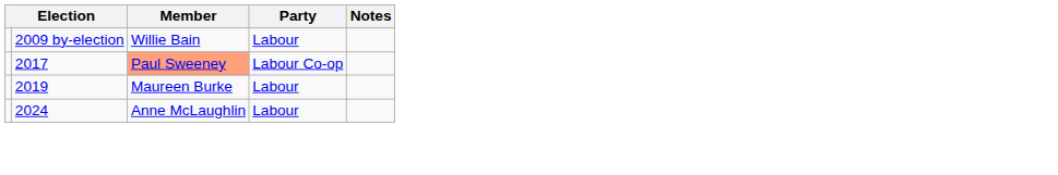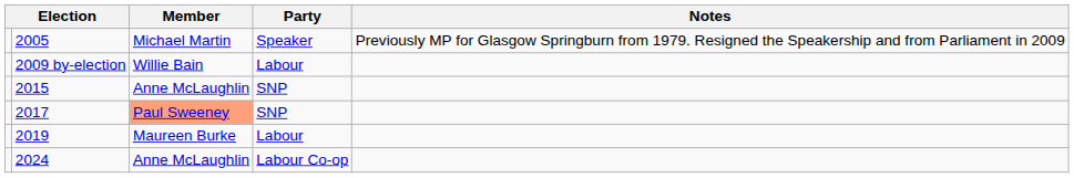+ row: 2005 | Michael Martin | Speaker | Previously MP for Glasgow Springburn from 1979. Resigned the Speakership and from Parliament in 2009
+ row: 2015 | Anne McLaughlin | SNP
2017 | Party: Labour Co-op -> SNP
2024 | Party: Labour -> Labour Co-op
